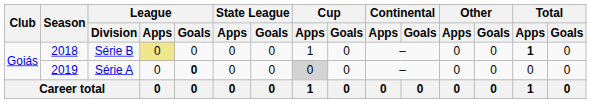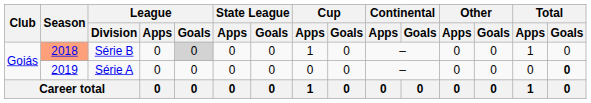Série B | Season: no background -> lightsalmon background
Série B | League / Apps: khaki background -> no background
Série B | League / Goals: no background -> lightgrey background
Série B | Total / Apps: bold -> normal
Série A | League / Goals: bold -> normal
Série A | Cup / Apps: lightgrey background -> no background
Série A | Total / Goals: normal -> bold
